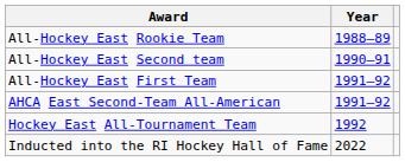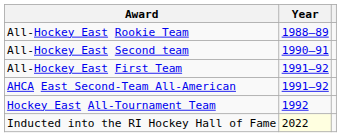Inducted into the RI Hockey Hall of Fame | Year: no background -> lightyellow background
